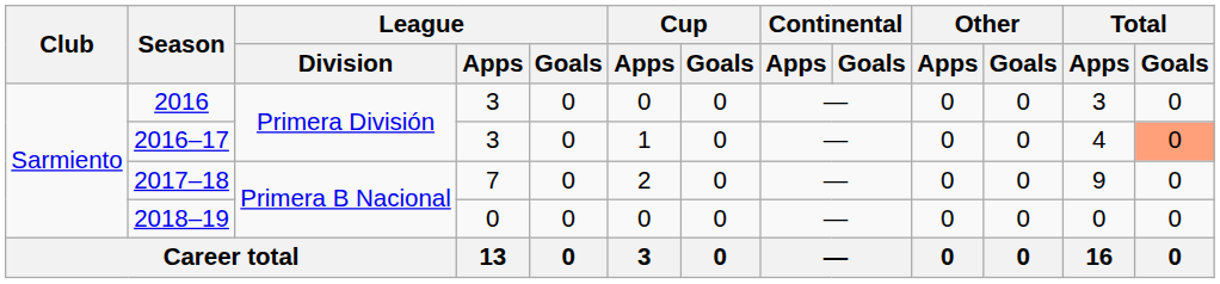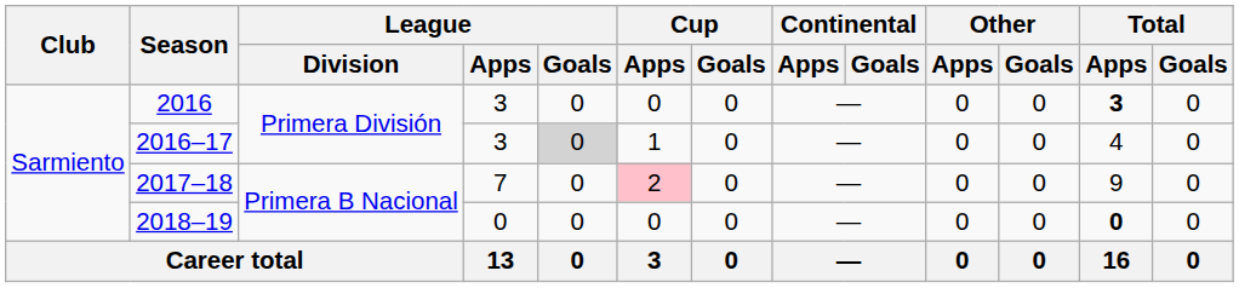2016 | Total / Apps: normal -> bold
2016–17 | League / Goals: no background -> lightgrey background
2016–17 | Total / Goals: lightsalmon background -> no background
2017–18 | Cup / Apps: no background -> pink background
2018–19 | Total / Apps: normal -> bold
